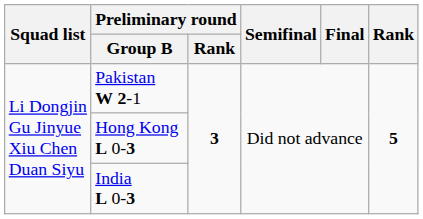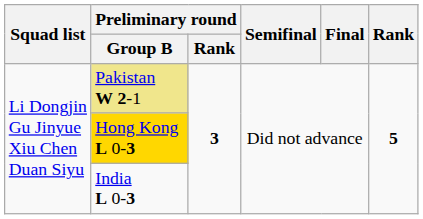Pakistan W 2-1 | Preliminary round / Group B: no background -> khaki background
Hong Kong L 0-3 | Preliminary round / Group B: no background -> gold background
